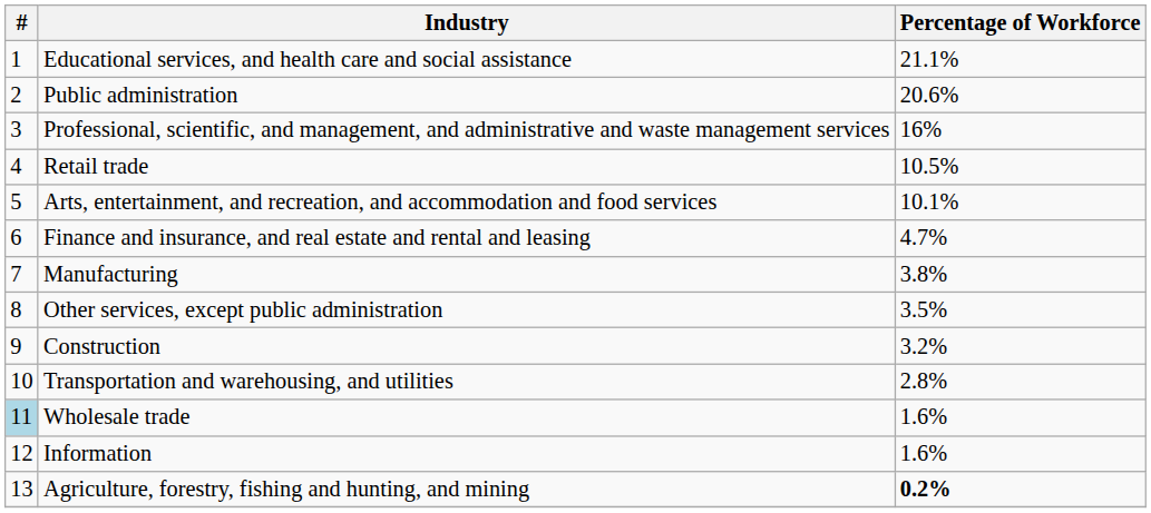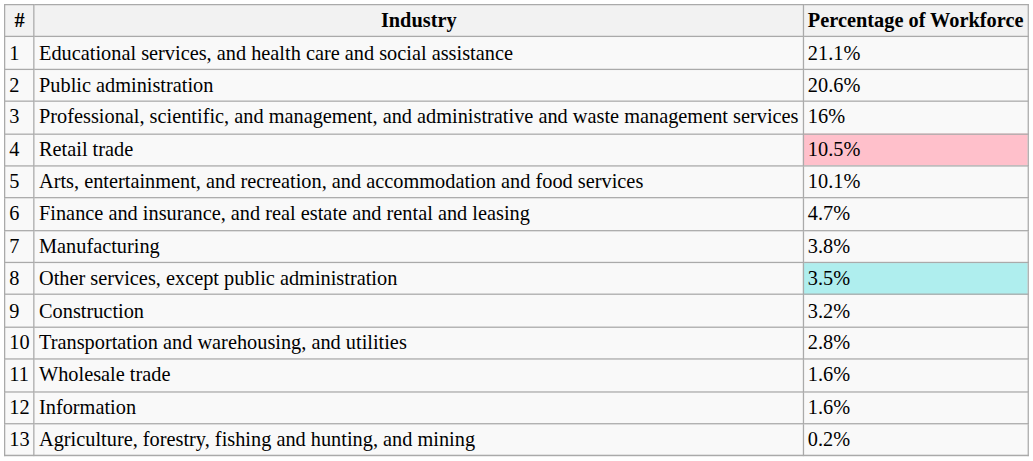Retail trade | Percentage of Workforce: no background -> pink background
Other services, except public administration | Percentage of Workforce: no background -> paleturquoise background
Wholesale trade | #: lightblue background -> no background
Agriculture, forestry, fishing and hunting, and mining | Percentage of Workforce: bold -> normal
